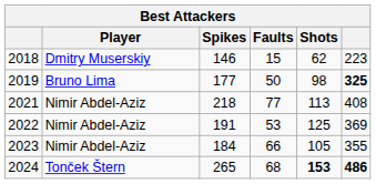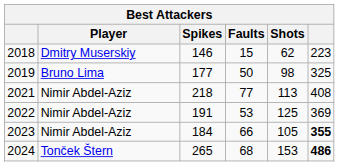2019 | column 6: bold -> normal
2023 | column 6: normal -> bold
2024 | Shots: bold -> normal
